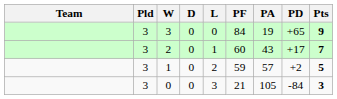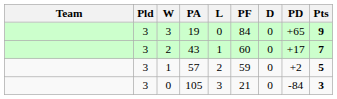columns swapped: D <-> PA
